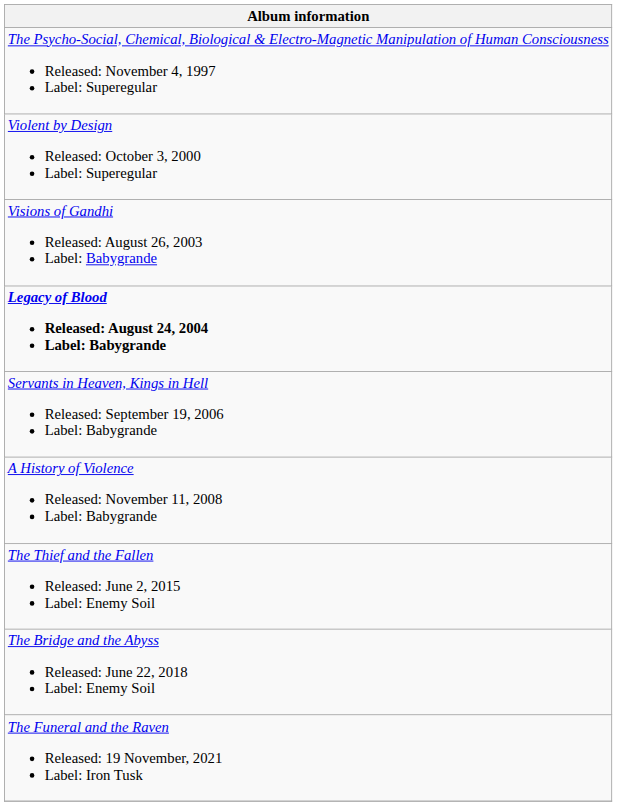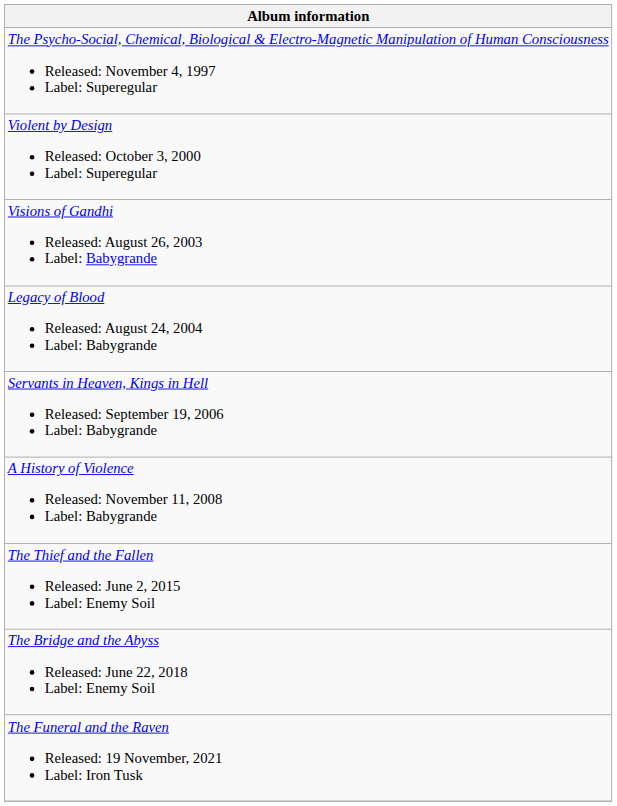row 5 | column 1: bold -> normal
